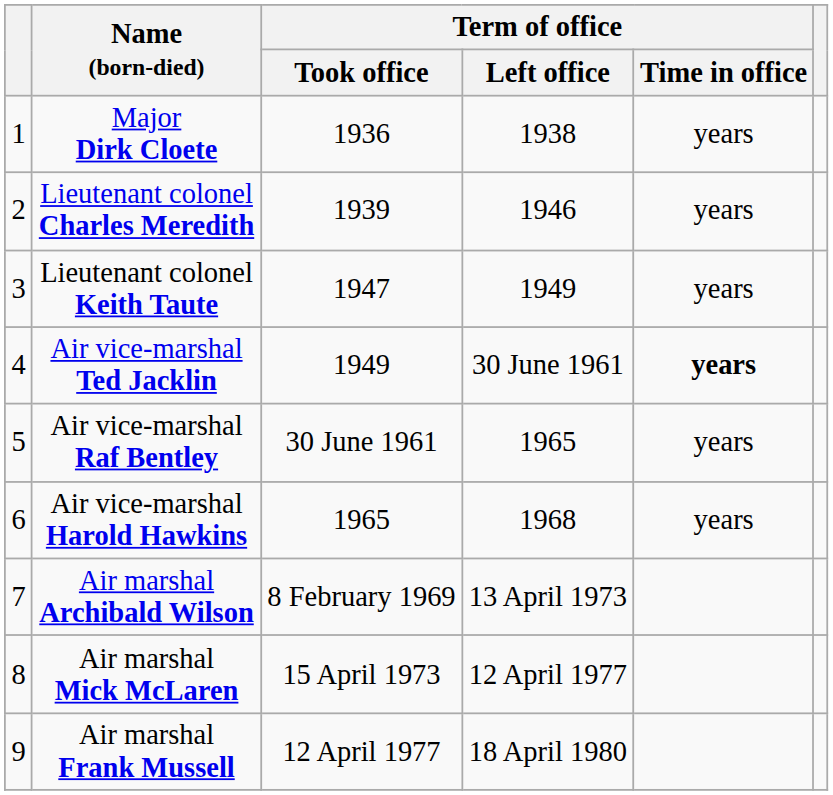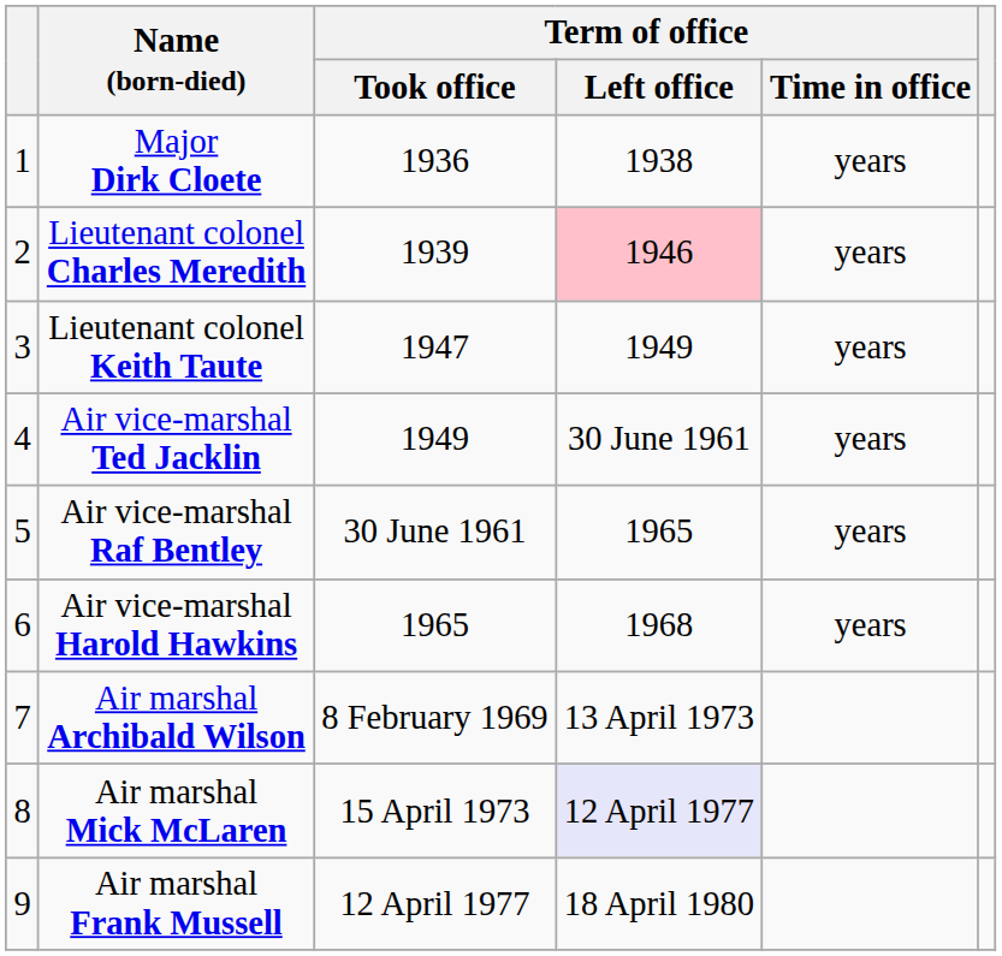Lieutenant colonel Charles Meredith | Term of office / Left office: no background -> pink background
Air vice-marshal Ted Jacklin | Term of office / Time in office: bold -> normal
Air marshal Mick McLaren | Term of office / Left office: no background -> lavender background
